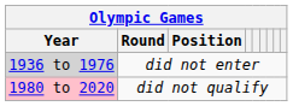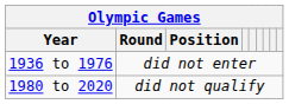1936 to 1976 | Year: lightgrey background -> no background
1980 to 2020 | Year: pink background -> no background
